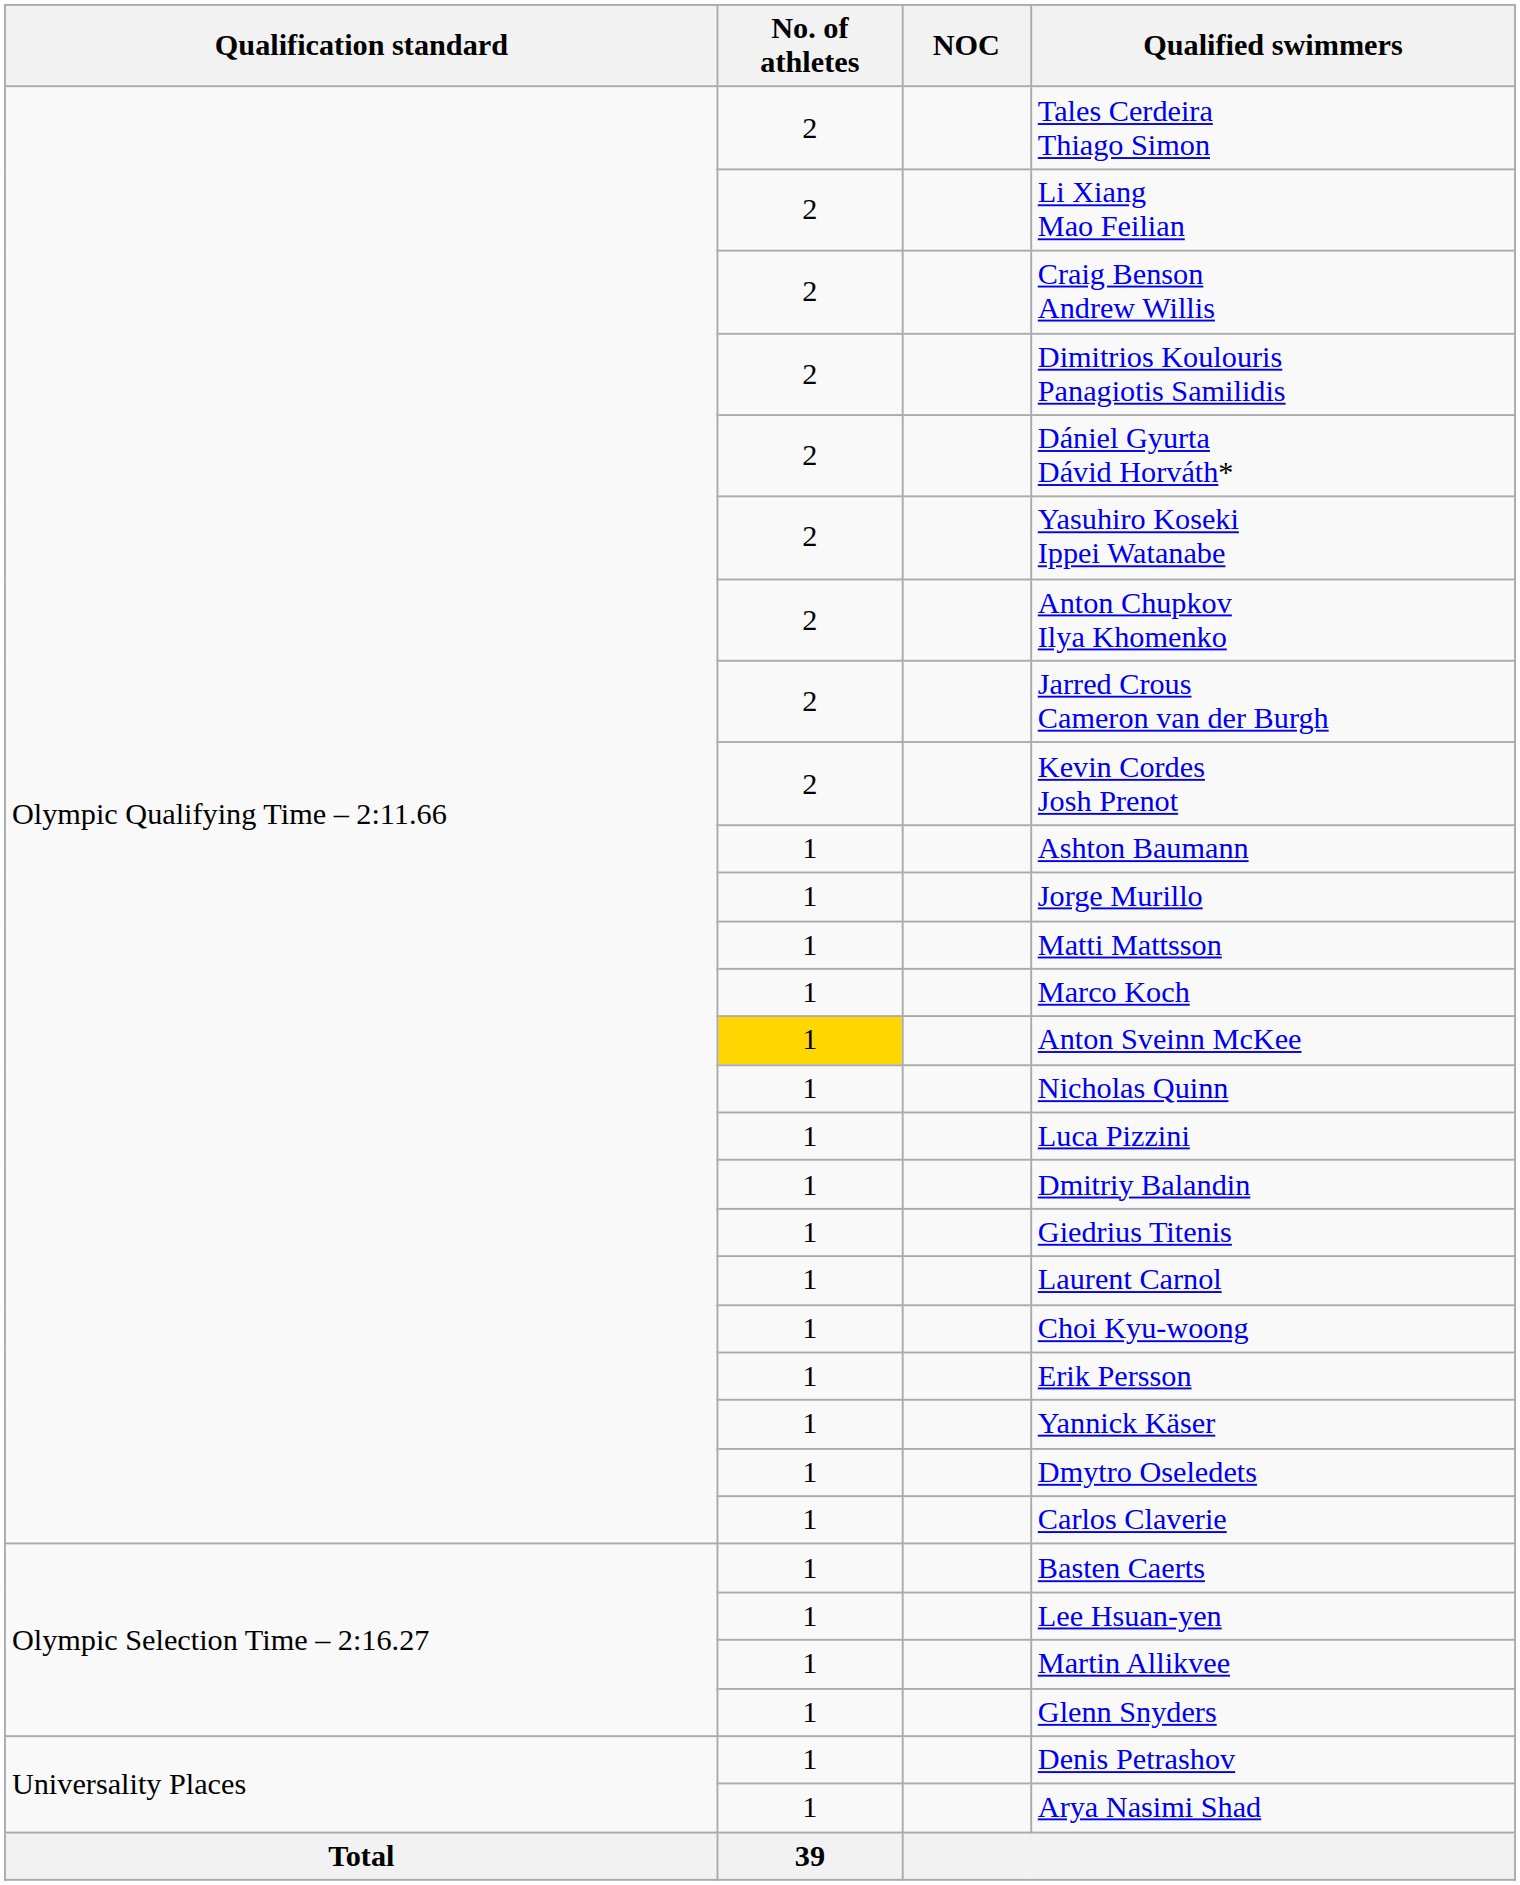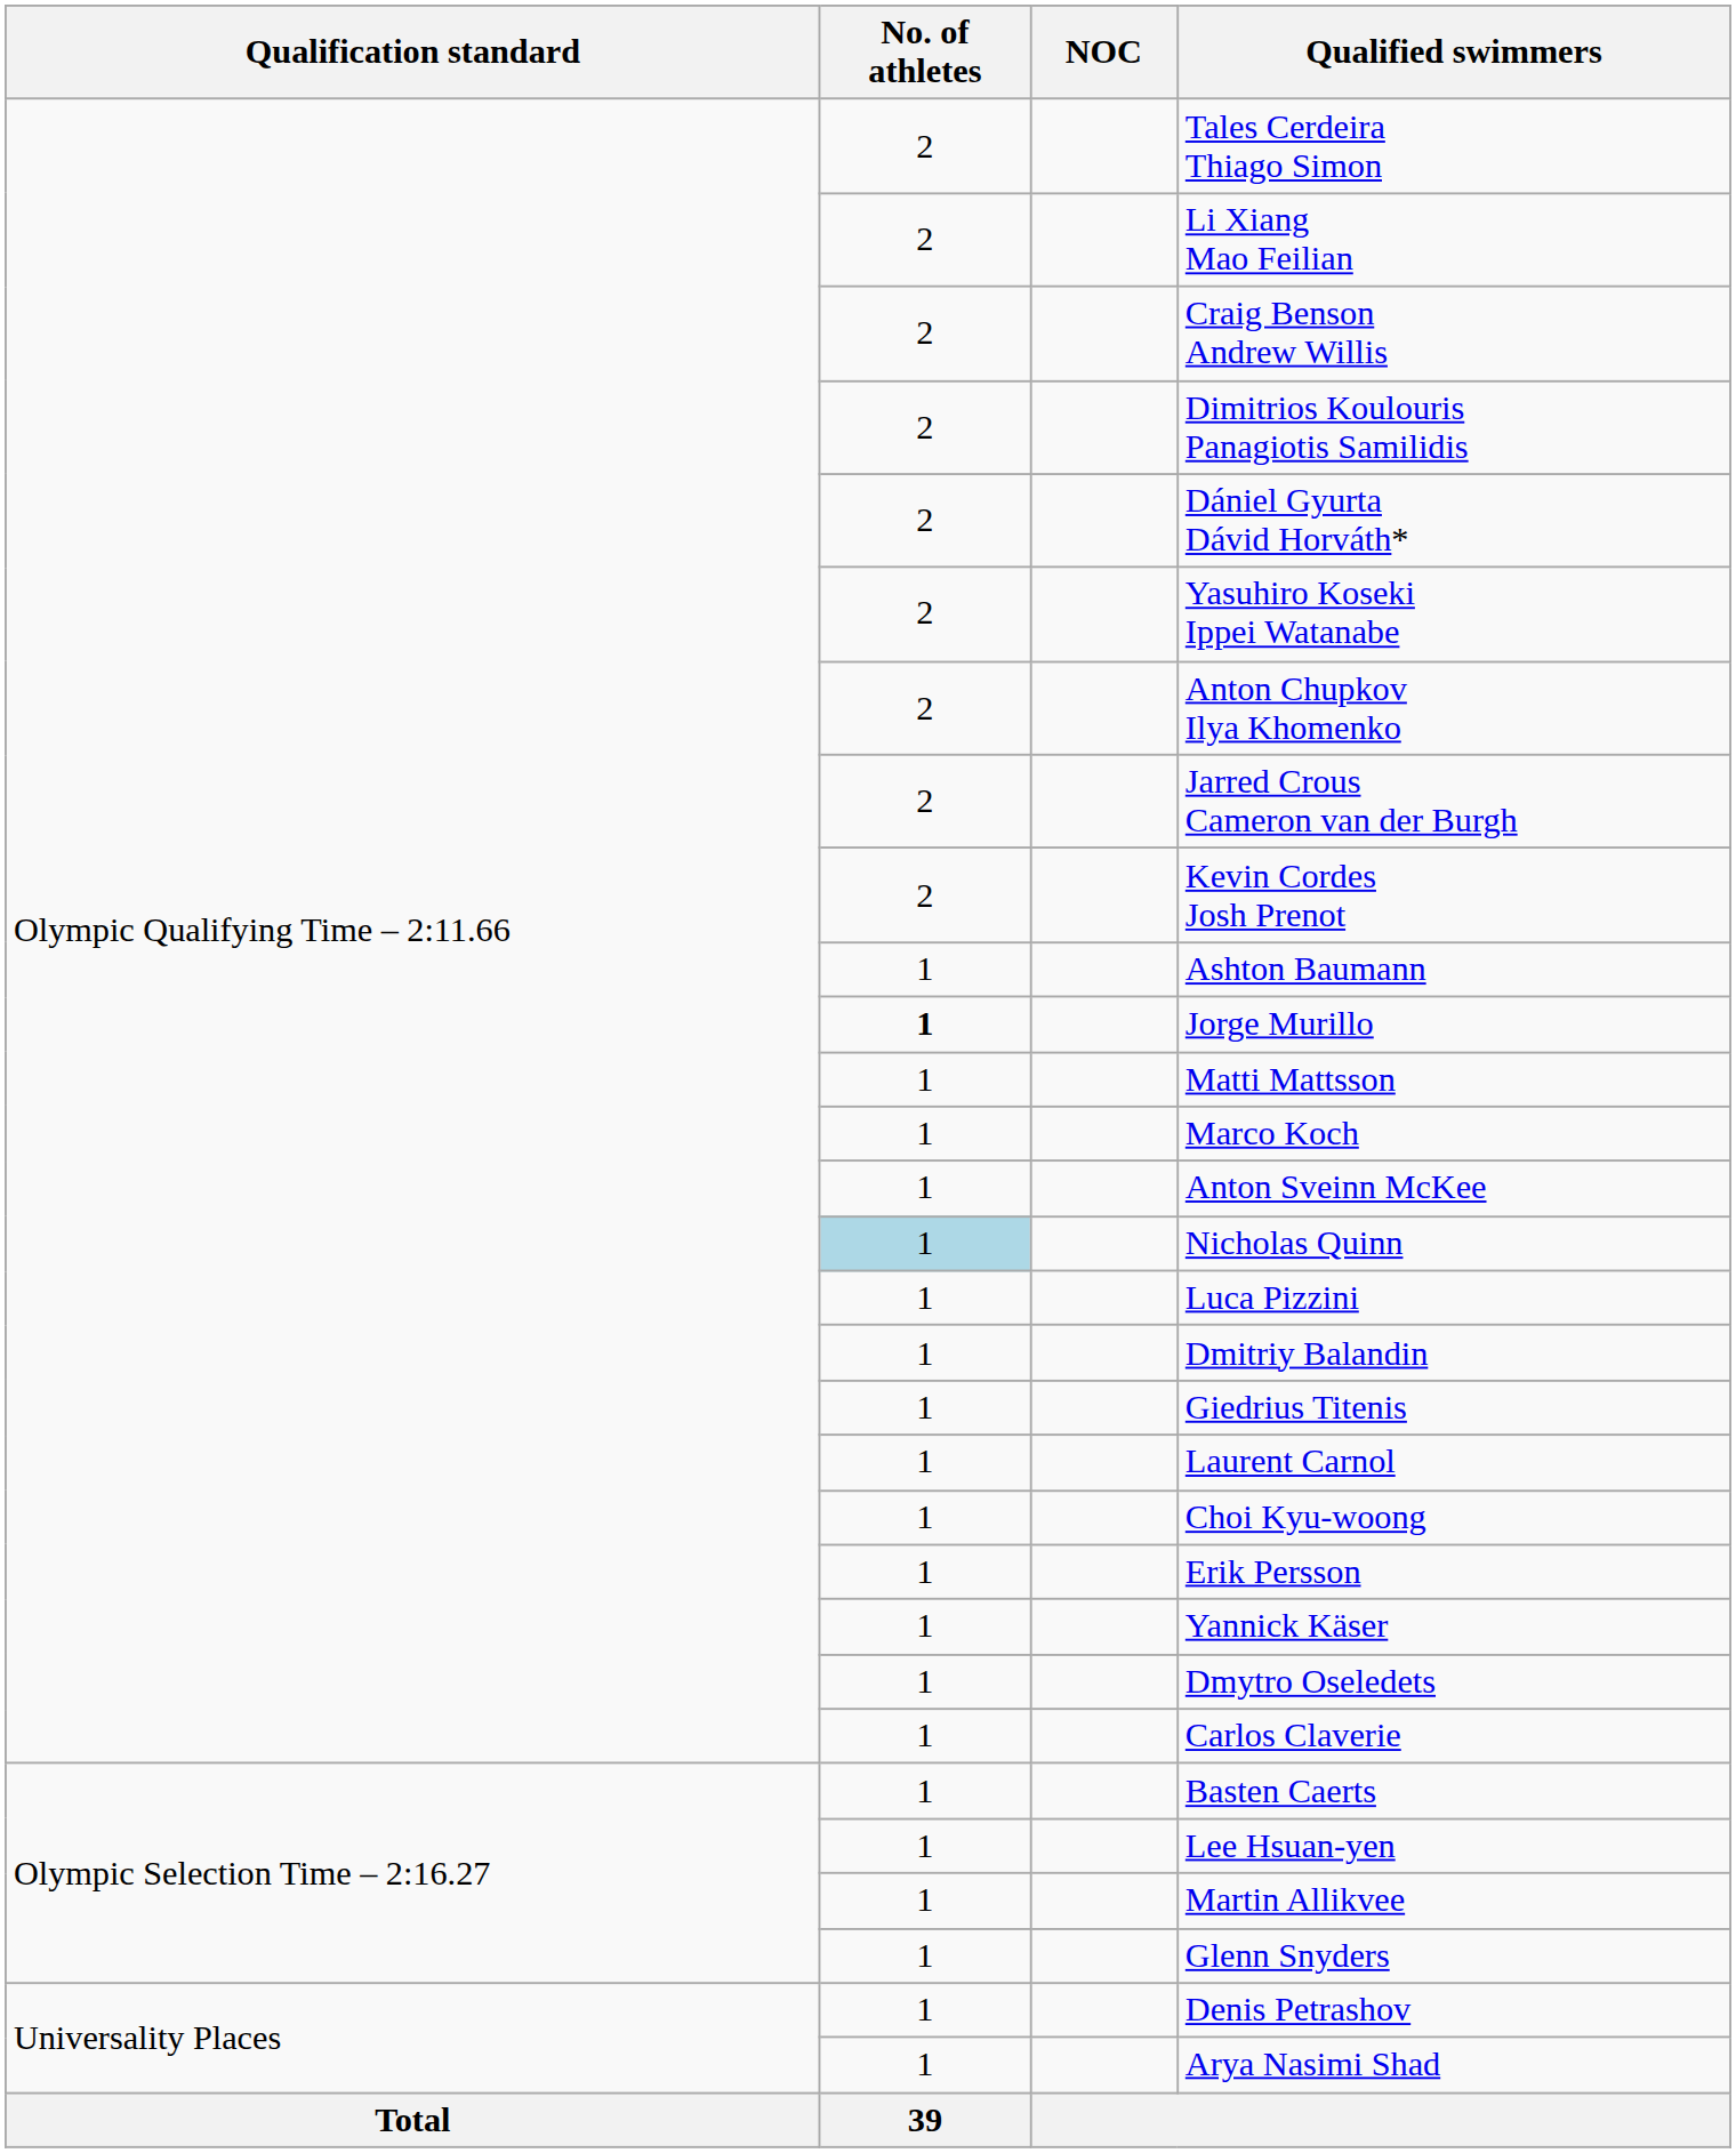Jorge Murillo | No. of athletes: normal -> bold
Anton Sveinn McKee | No. of athletes: gold background -> no background
Nicholas Quinn | No. of athletes: no background -> lightblue background
